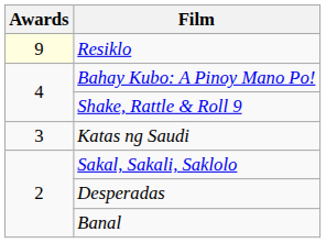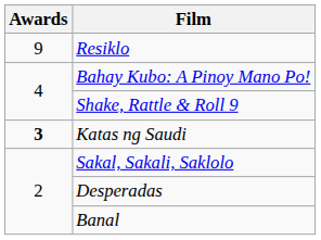Resiklo | Awards: lightyellow background -> no background
Katas ng Saudi | Awards: normal -> bold
